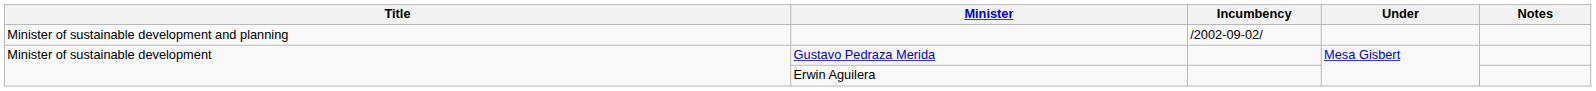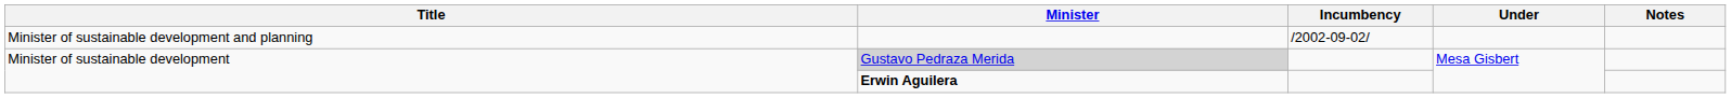Gustavo Pedraza Merida | Minister: no background -> lightgrey background
Erwin Aguilera | Minister: normal -> bold
